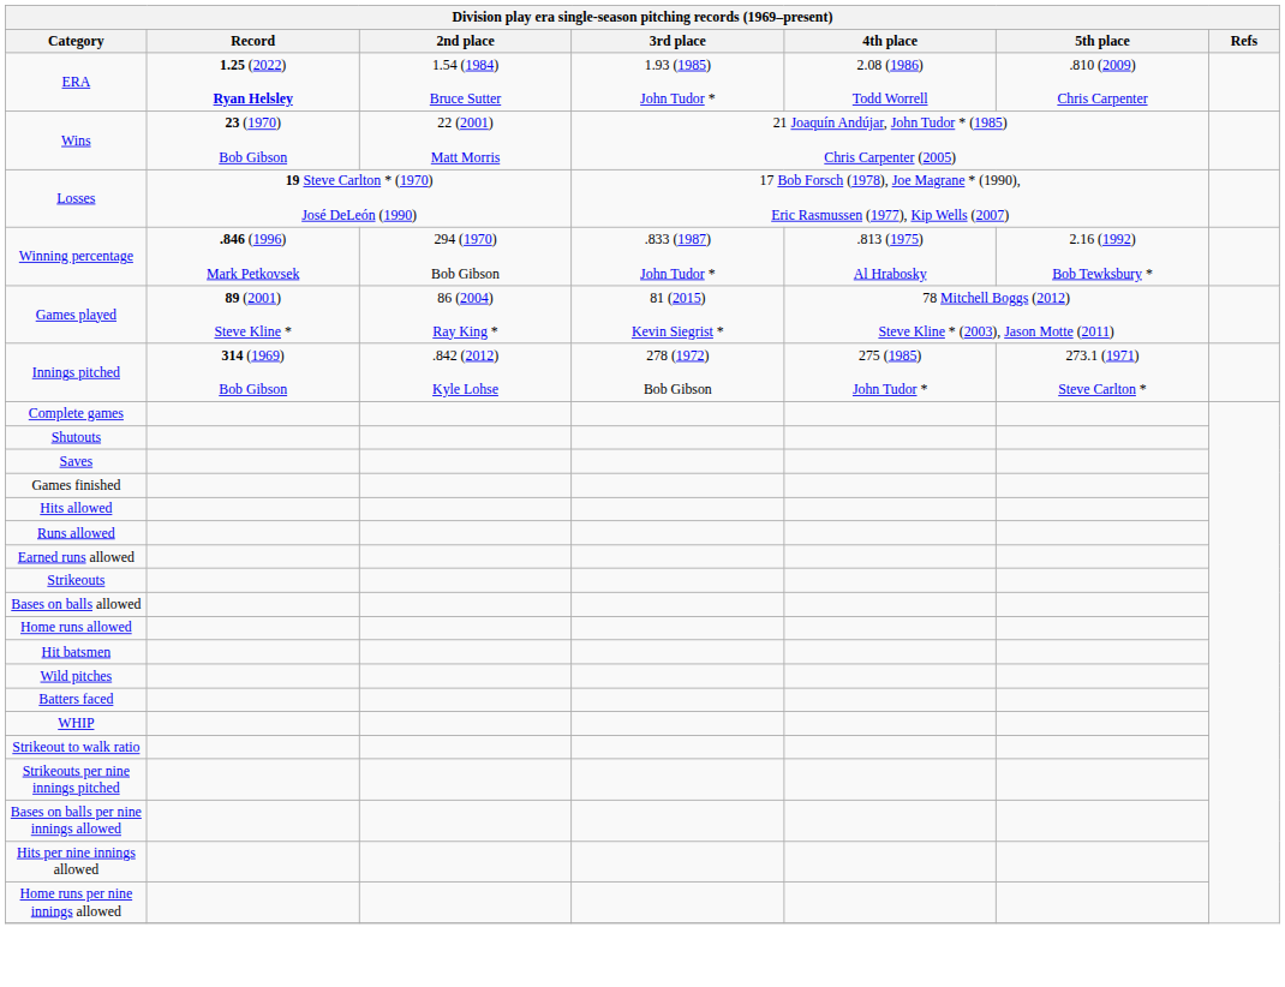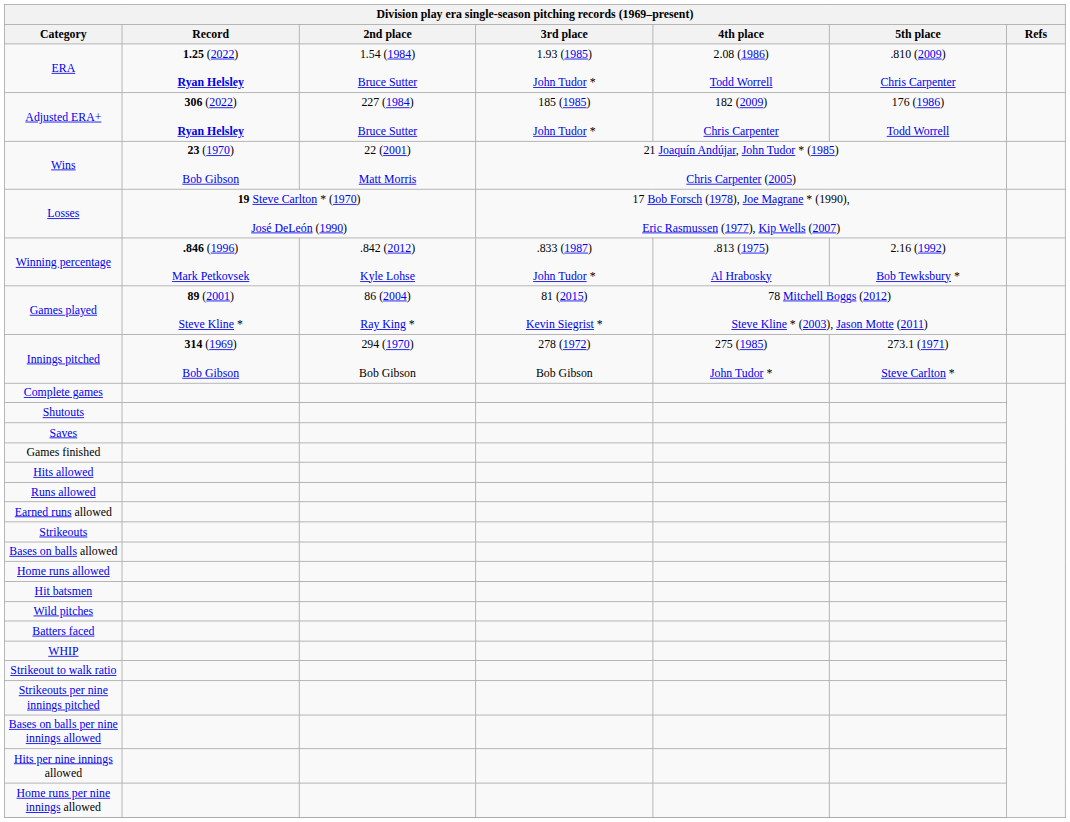+ row: Adjusted ERA+ | 306 (2022) Ryan Helsley | 227 (1984) Bruce Sutter | 185 (1985) John Tudor * | 182 (2009) Chris Carpenter | 176 (1986) Todd Worrell
Winning percentage | 2nd place: 294 (1970) Bob Gibson -> .842 (2012) Kyle Lohse
Innings pitched | 2nd place: .842 (2012) Kyle Lohse -> 294 (1970) Bob Gibson
